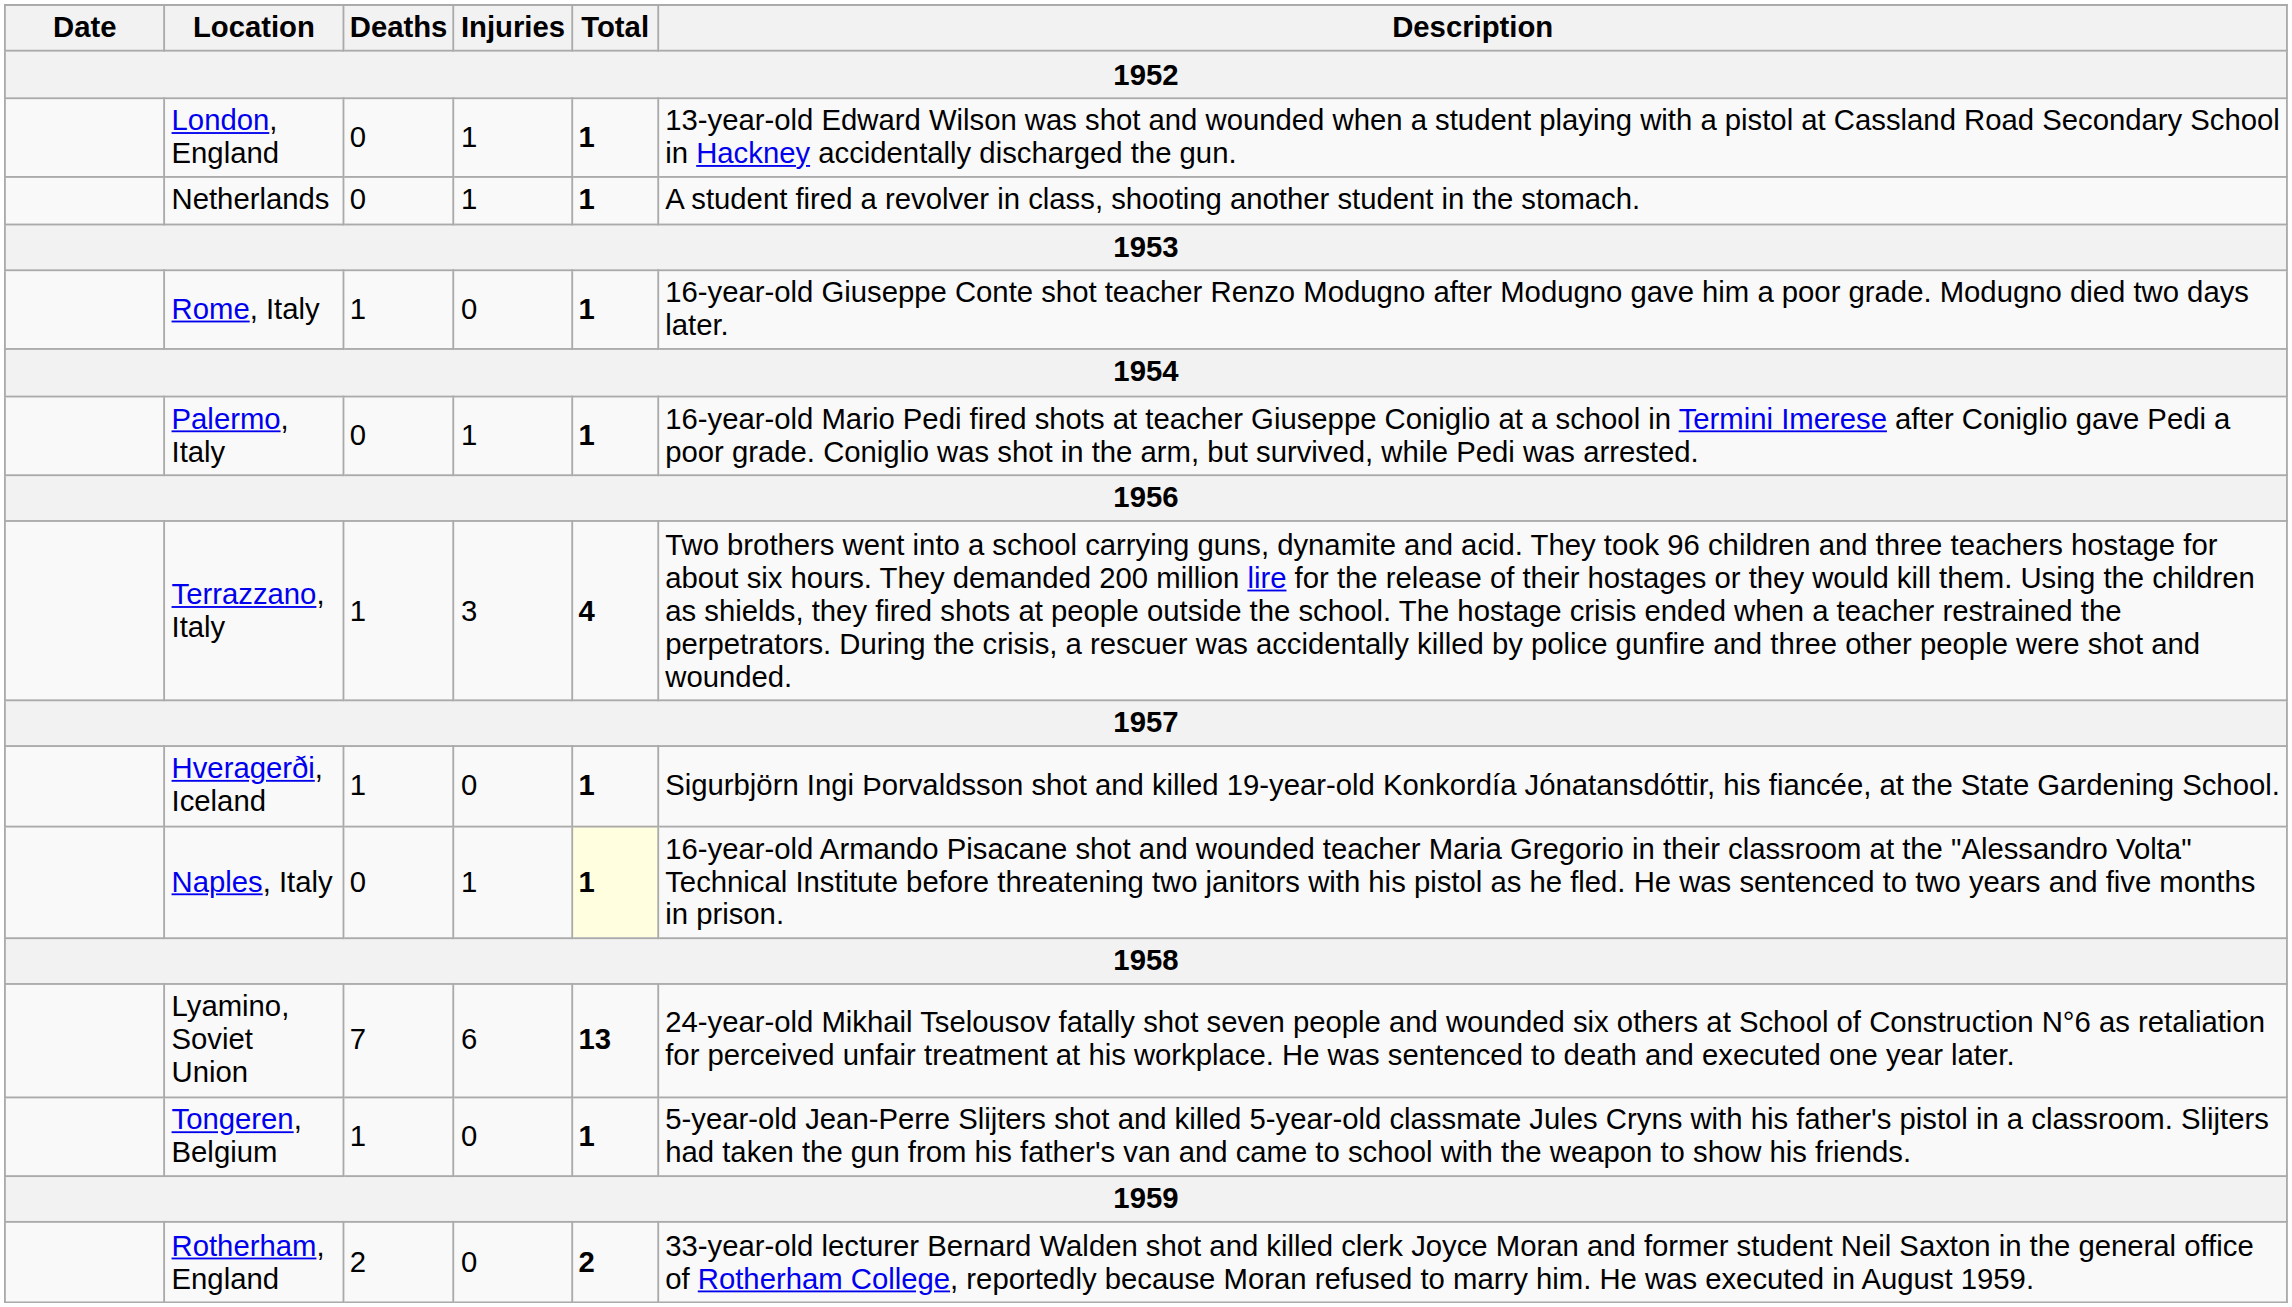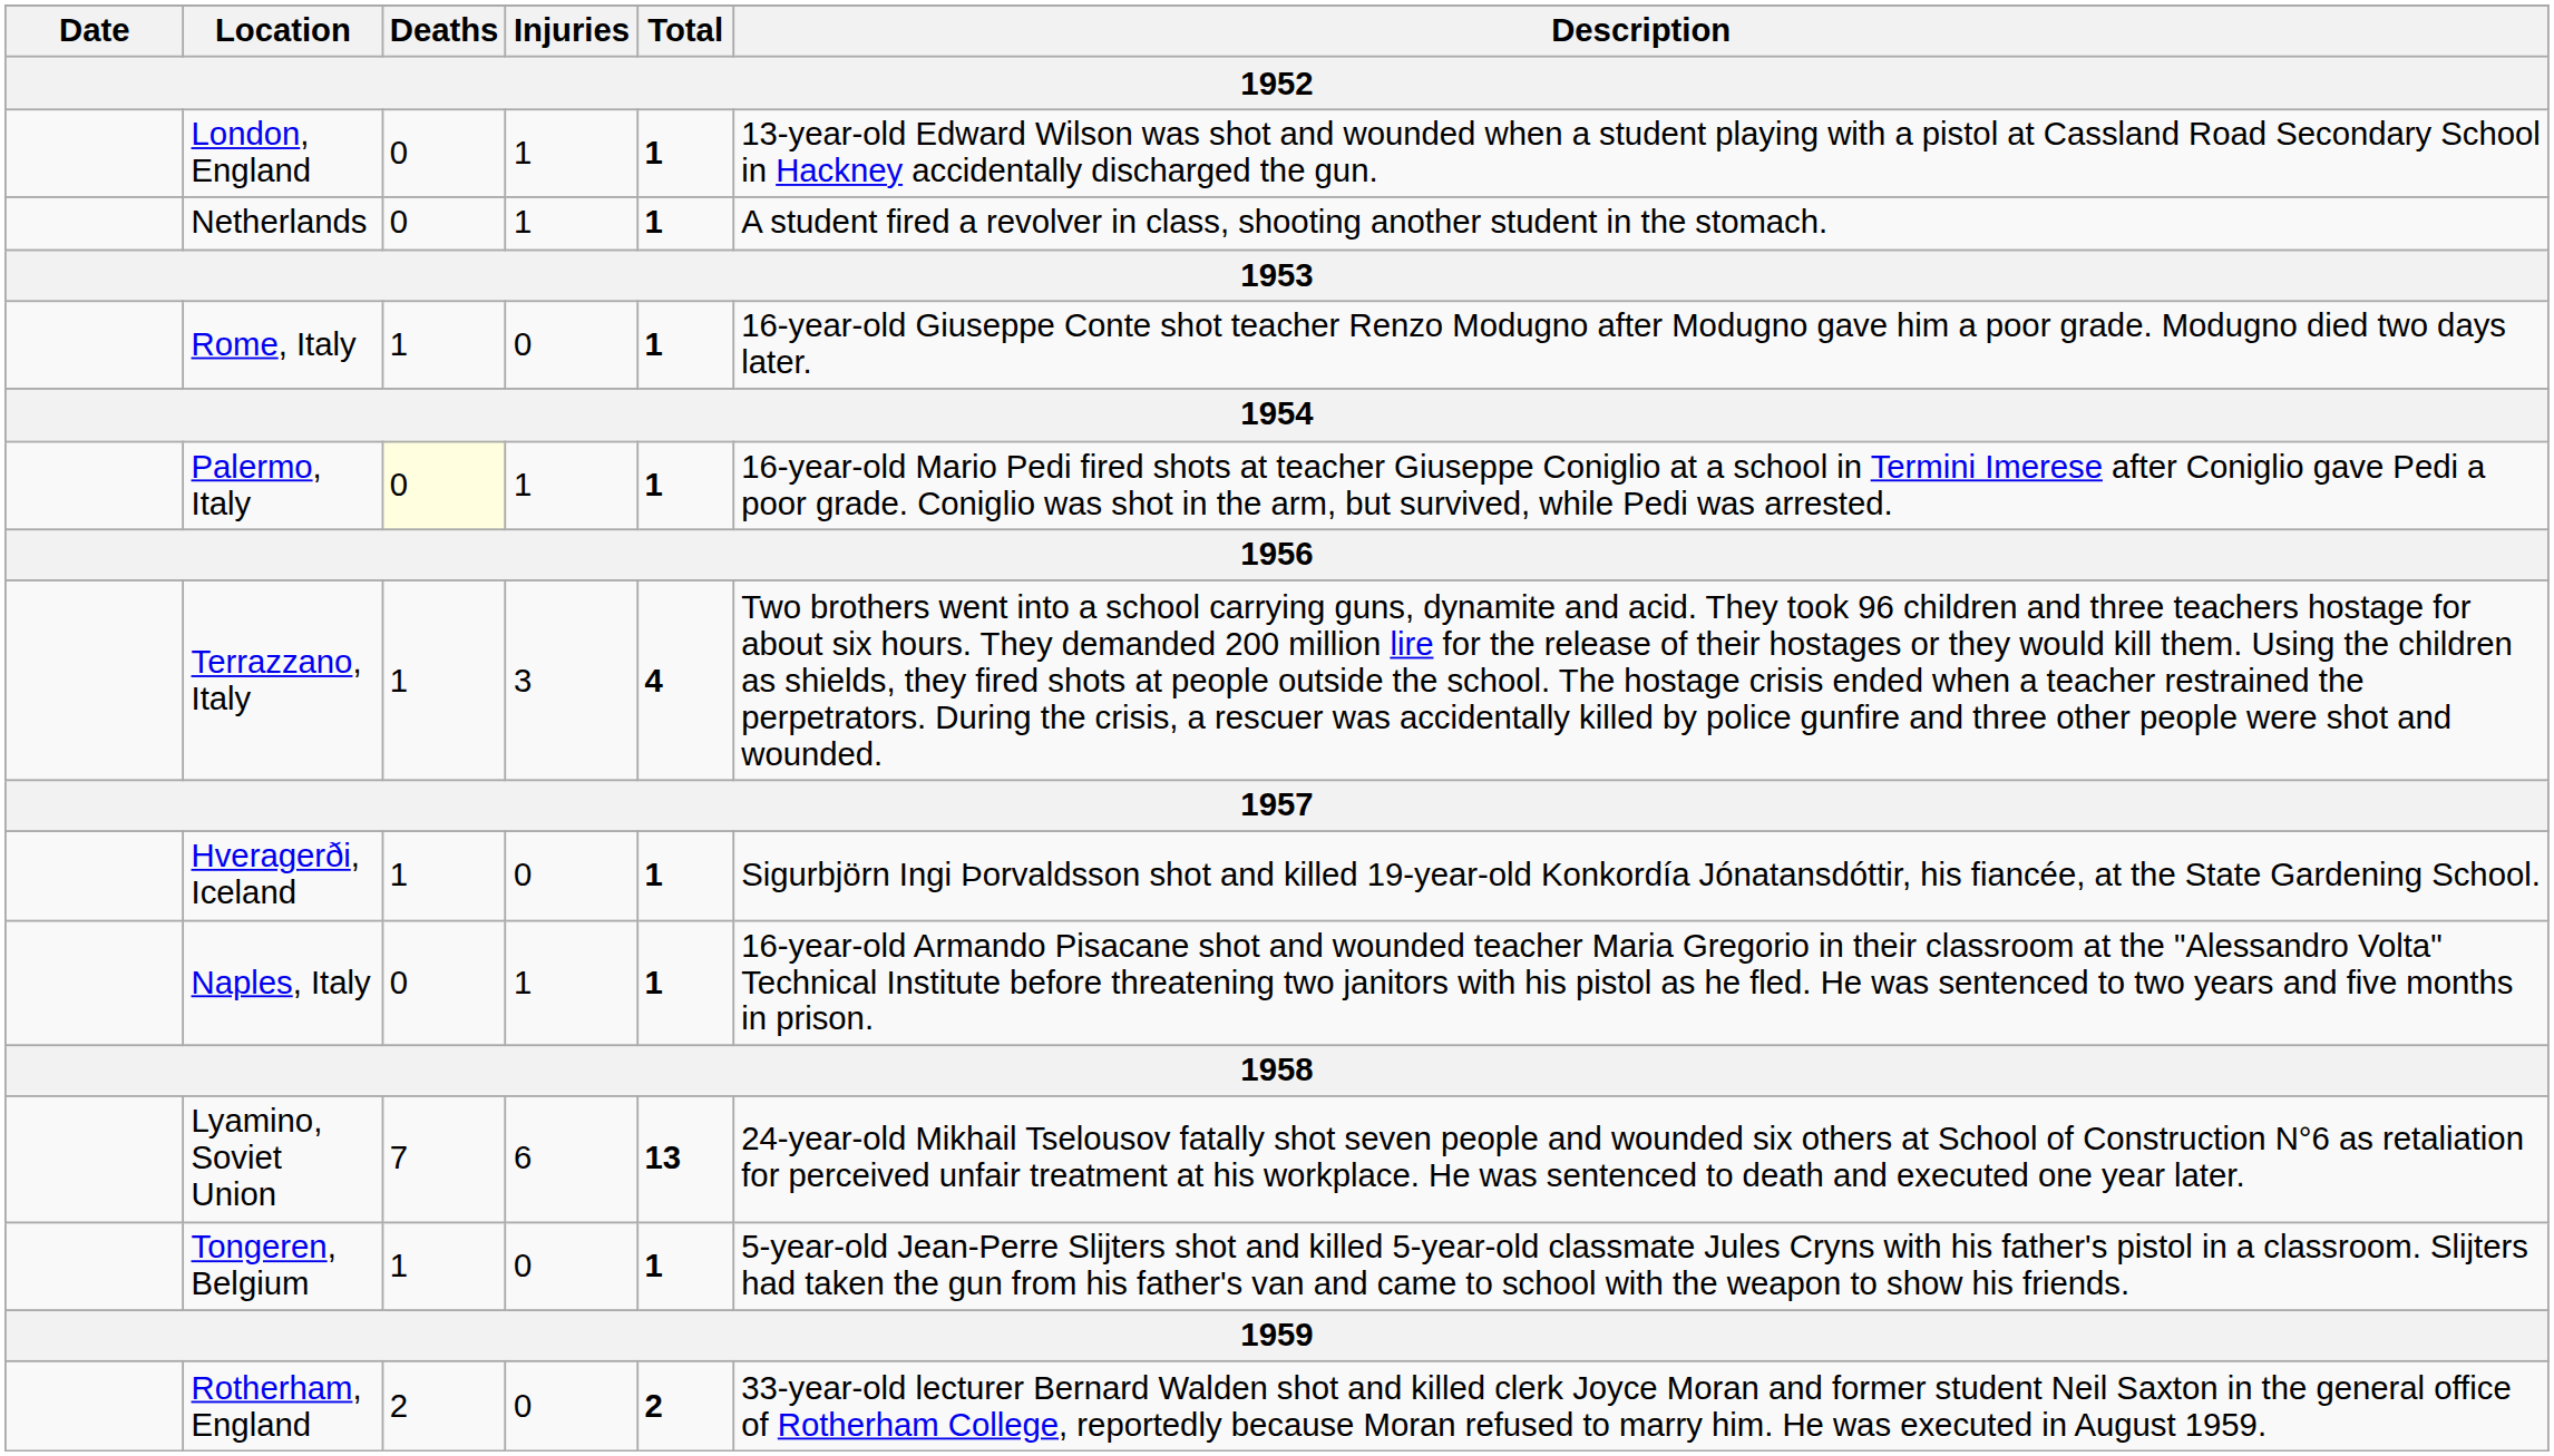Palermo, Italy | Deaths: no background -> lightyellow background
Naples, Italy | Total: lightyellow background -> no background
